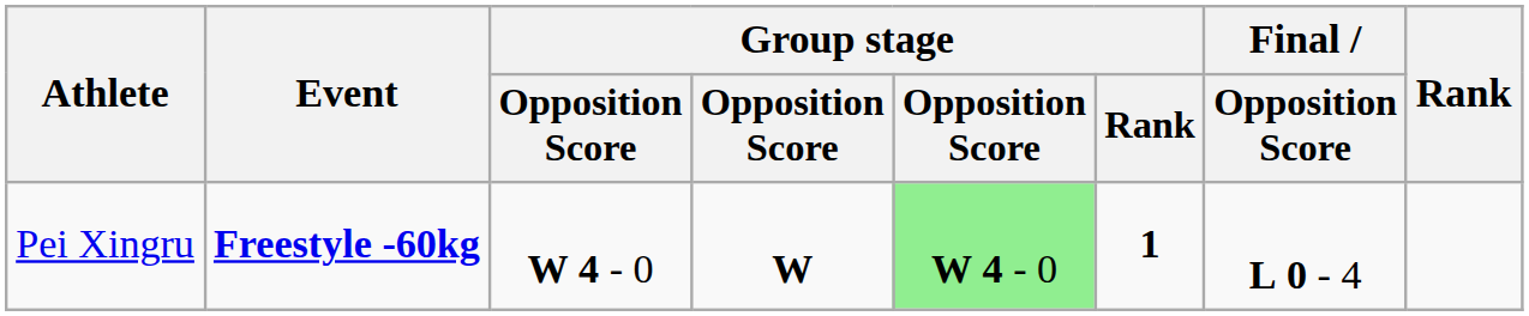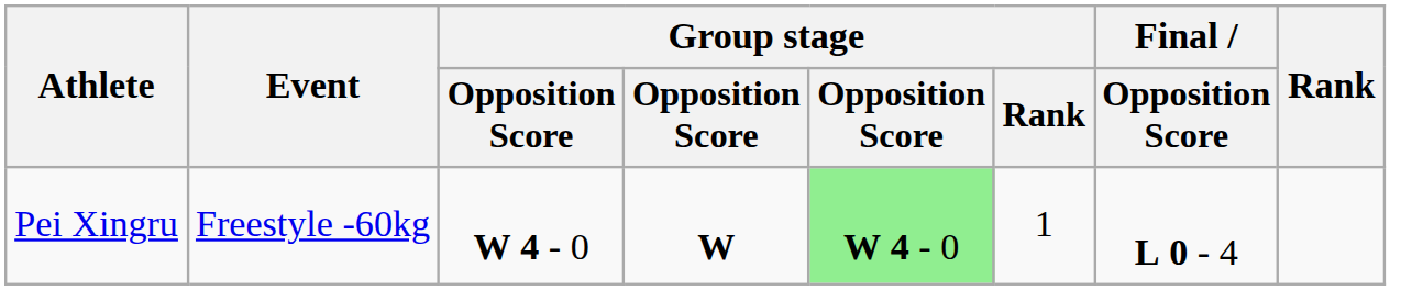Pei Xingru | Event: bold -> normal
Pei Xingru | Group stage / Rank: bold -> normal
